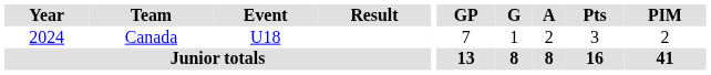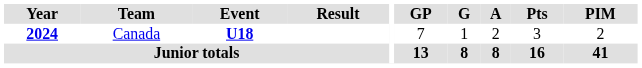Canada | Year: normal -> bold
Canada | Event: normal -> bold
